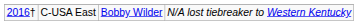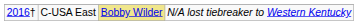C-USA East | column 3: no background -> khaki background
